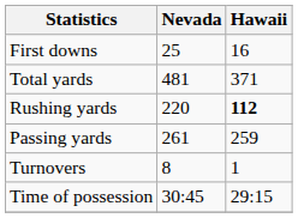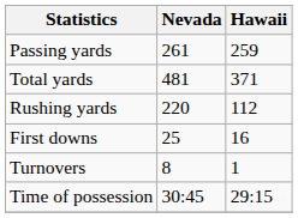rows swapped: First downs <-> Passing yards
Rushing yards | Hawaii: bold -> normal
